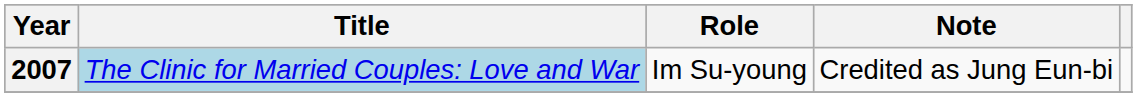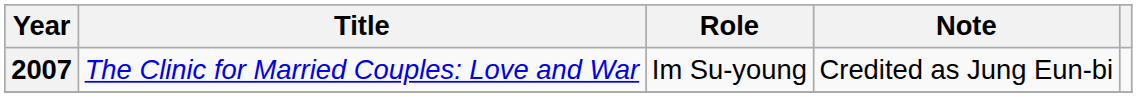2007 | Title: lightblue background -> no background
